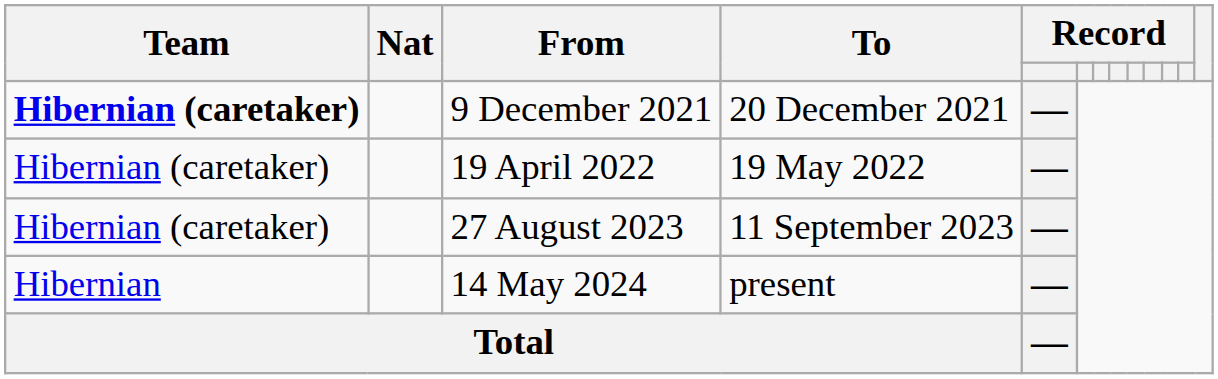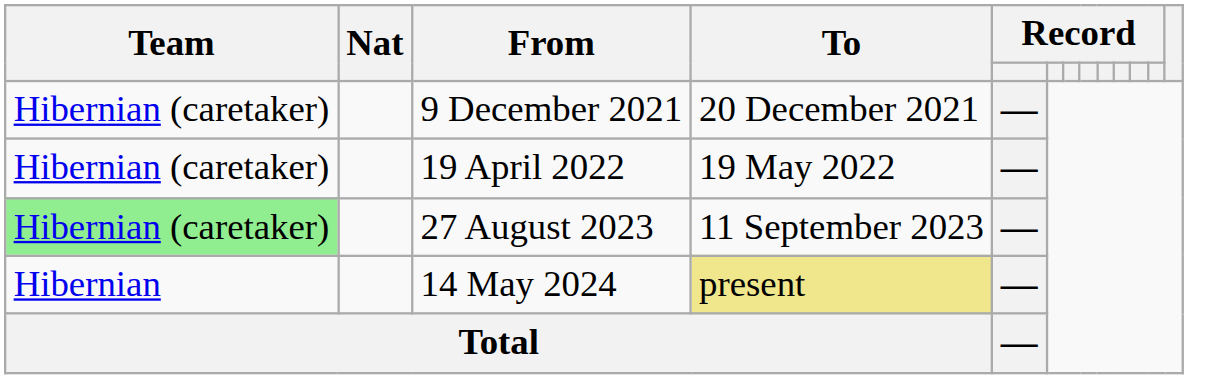9 December 2021 | Team: bold -> normal
27 August 2023 | Team: no background -> lightgreen background
14 May 2024 | To: no background -> khaki background
